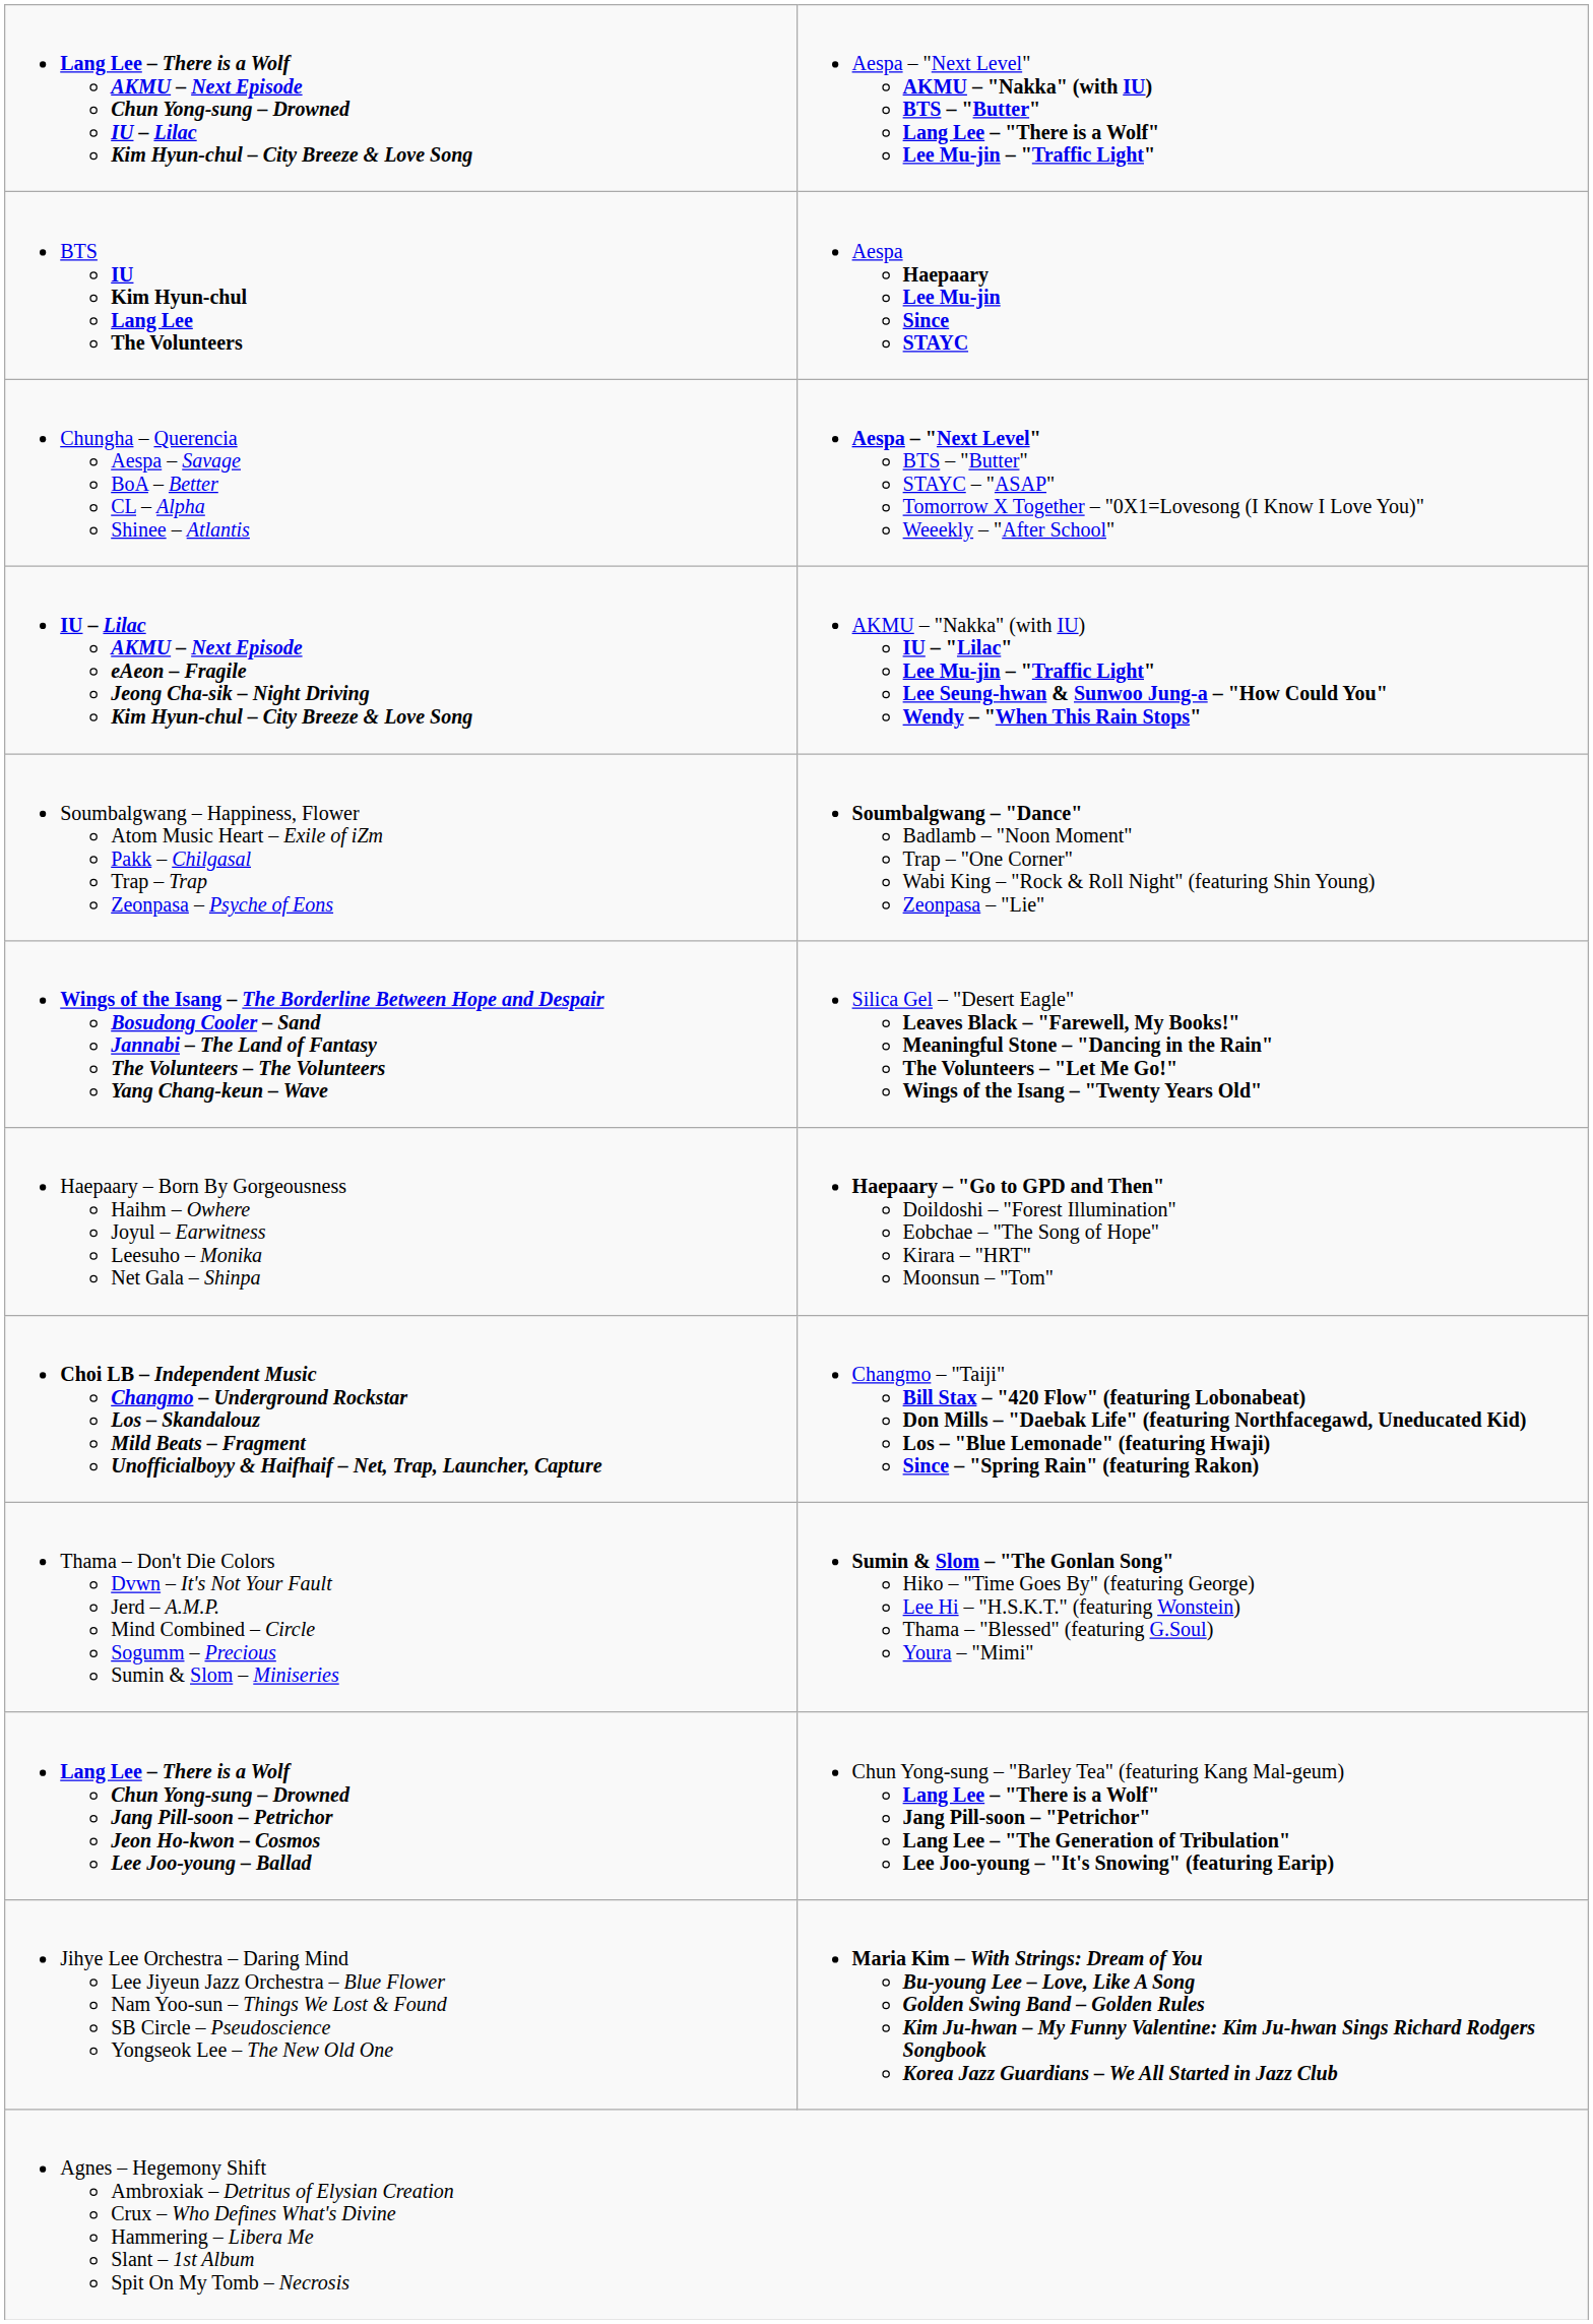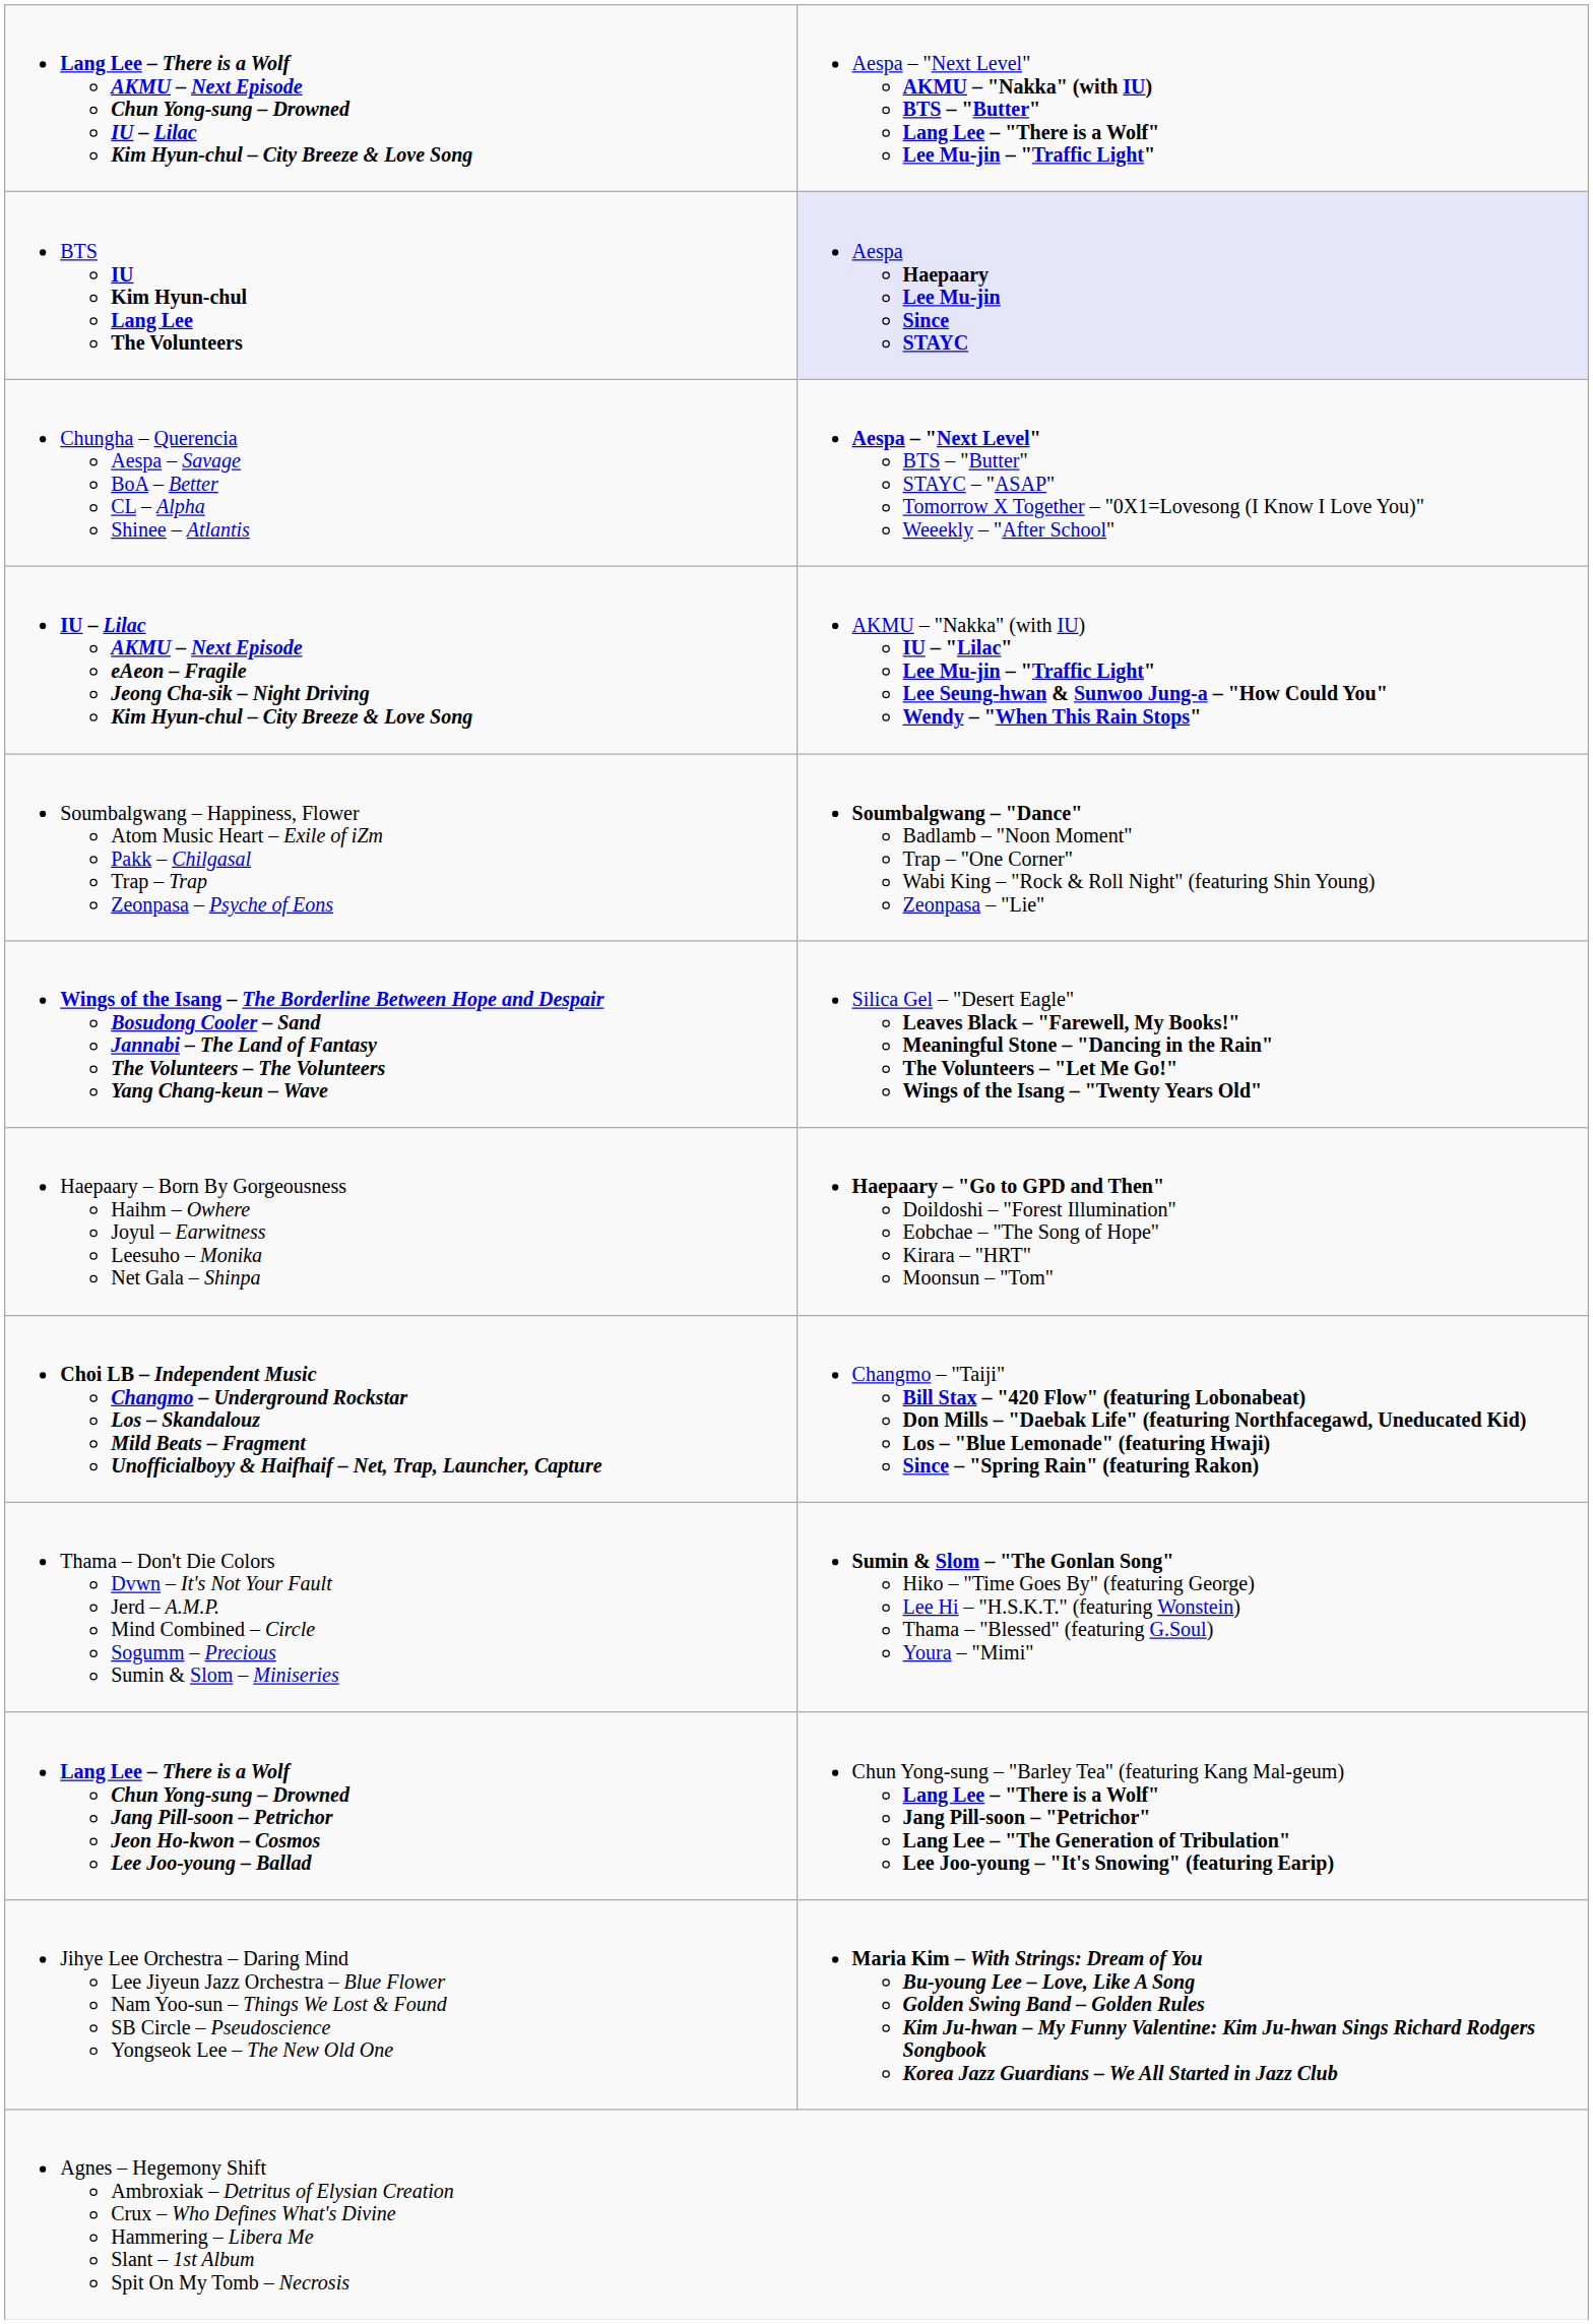BTS IU Kim Hyun-chul Lang Lee The Volunteers | column 2: no background -> lavender background
